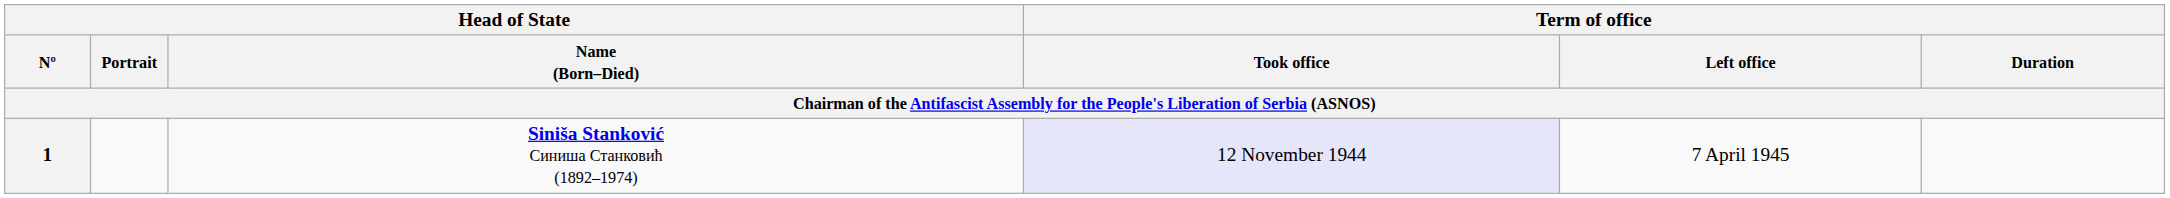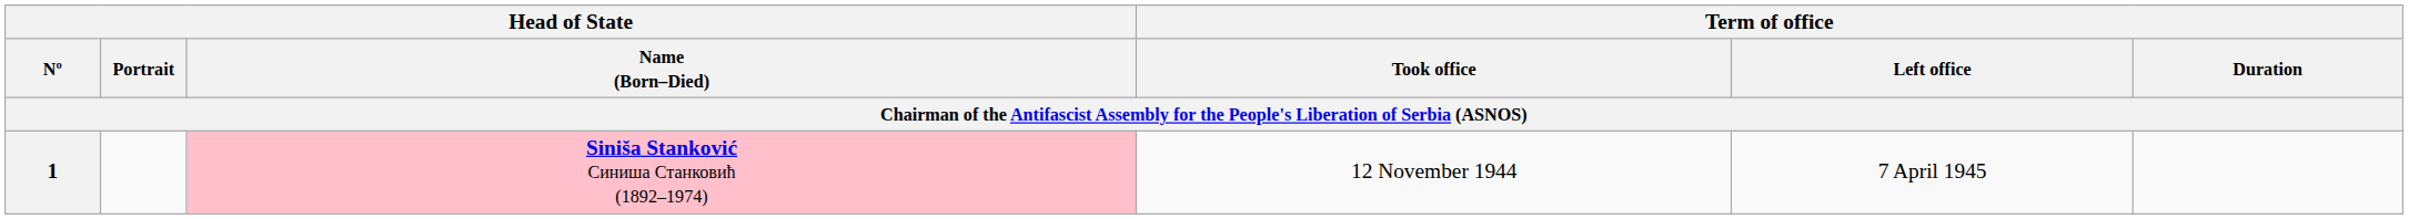1 | Head of State / Name (Born–Died): no background -> pink background
1 | Term of office / Took office: lavender background -> no background
